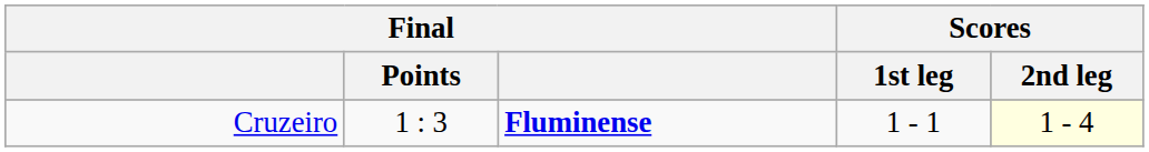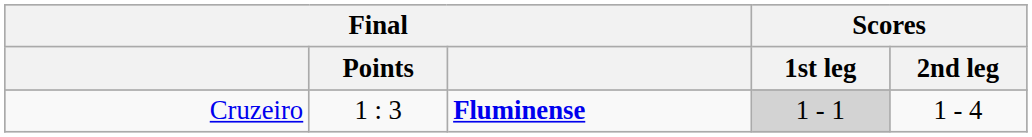Cruzeiro | Scores / 1st leg: no background -> lightgrey background
Cruzeiro | Scores / 2nd leg: lightyellow background -> no background
